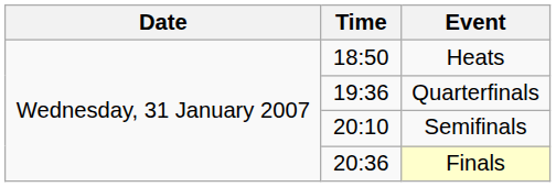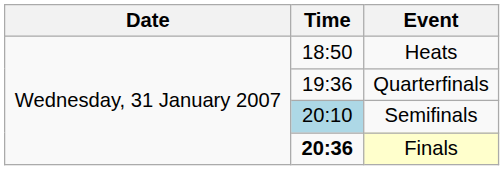Semifinals | Time: no background -> lightblue background
Finals | Time: normal -> bold
